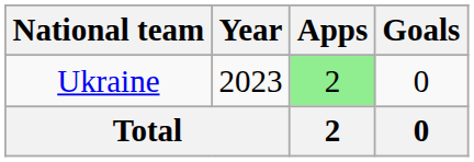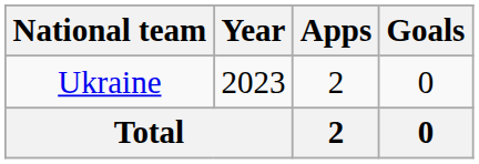Ukraine | Apps: lightgreen background -> no background
